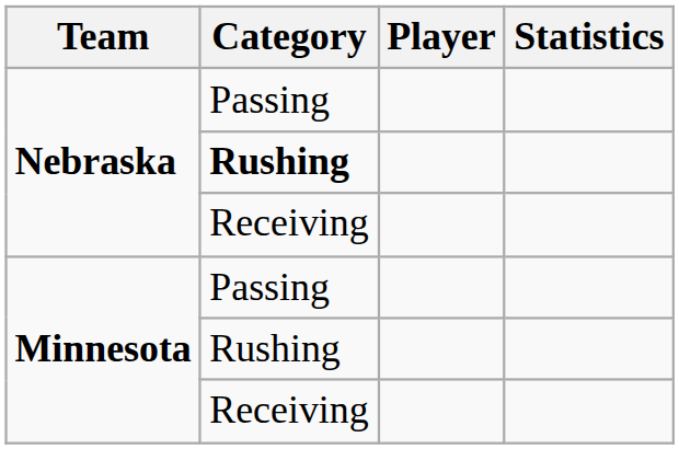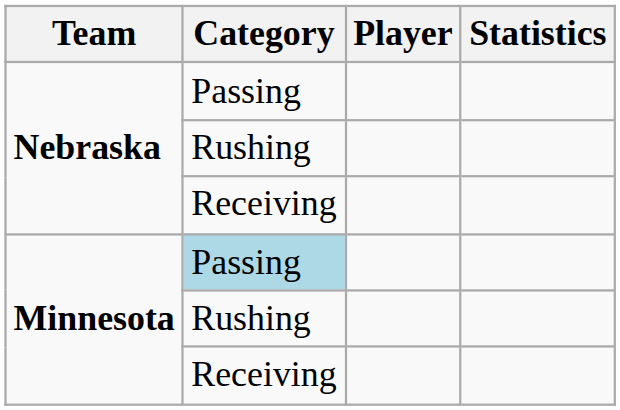Nebraska / Rushing | Category: bold -> normal
Minnesota / Passing | Category: no background -> lightblue background
